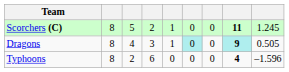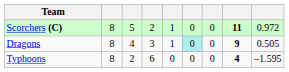Scorchers (C) | column 9: 1.245 -> 0.972
Dragons | column 8: paleturquoise background -> no background
Typhoons | column 9: –1.596 -> –1.595
